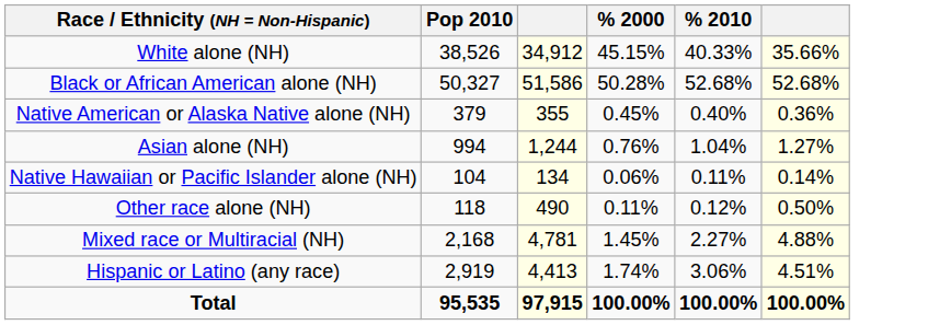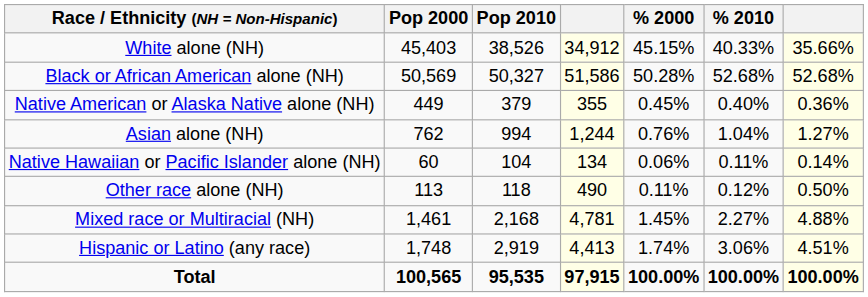+ column: Pop 2000 | 45,403 | 50,569 | 449 | 762 | 60 | 113 | 1,461 | 1,748 | 100,565
